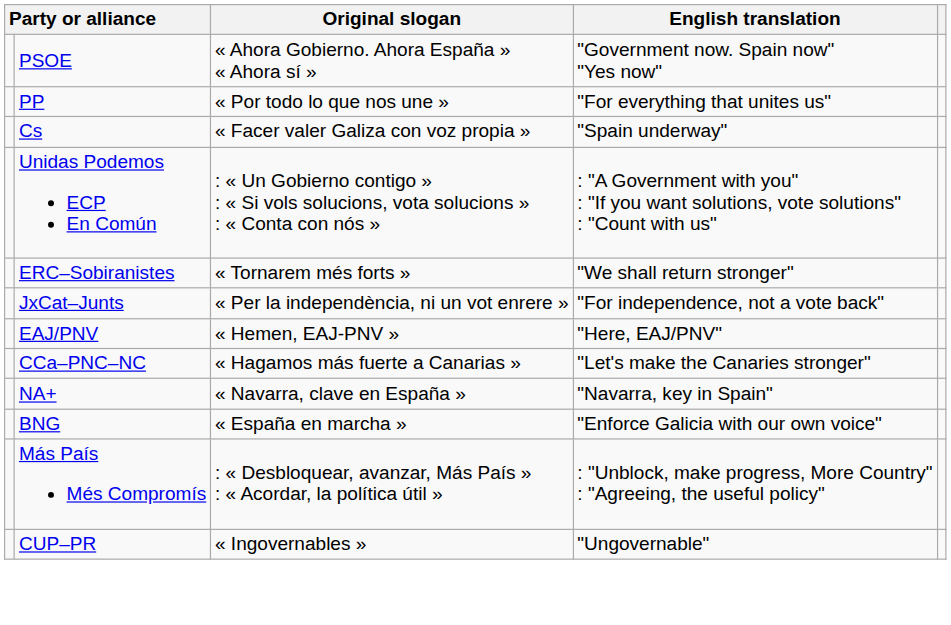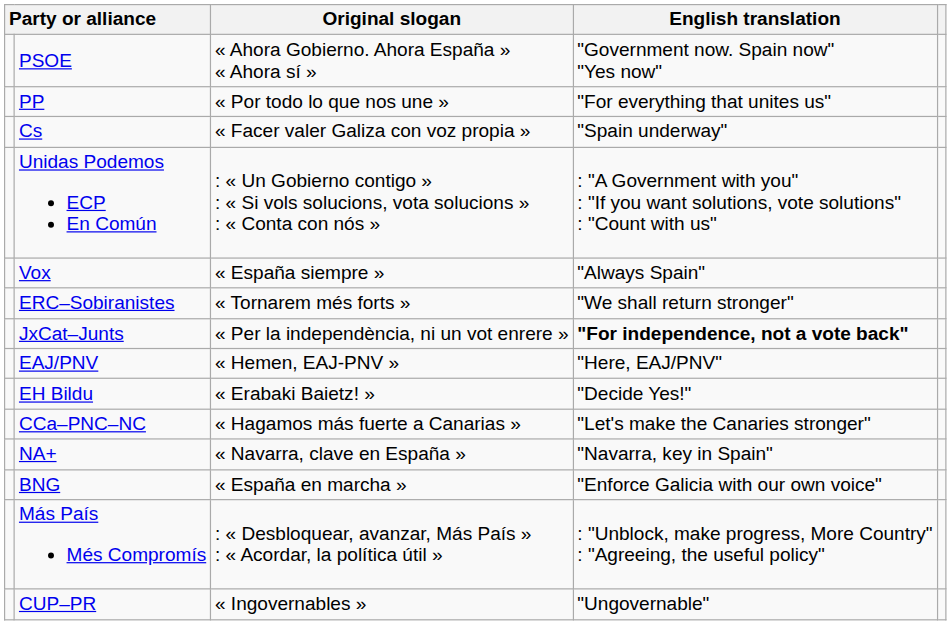+ row: Vox | « España siempre » | "Always Spain"
JxCat–Junts | English translation: normal -> bold
+ row: EH Bildu | « Erabaki Baietz! » | "Decide Yes!"
